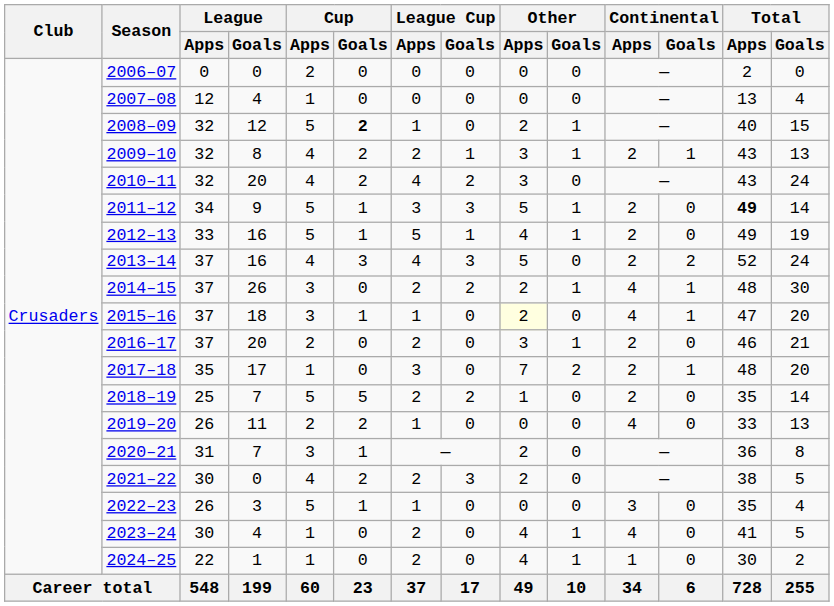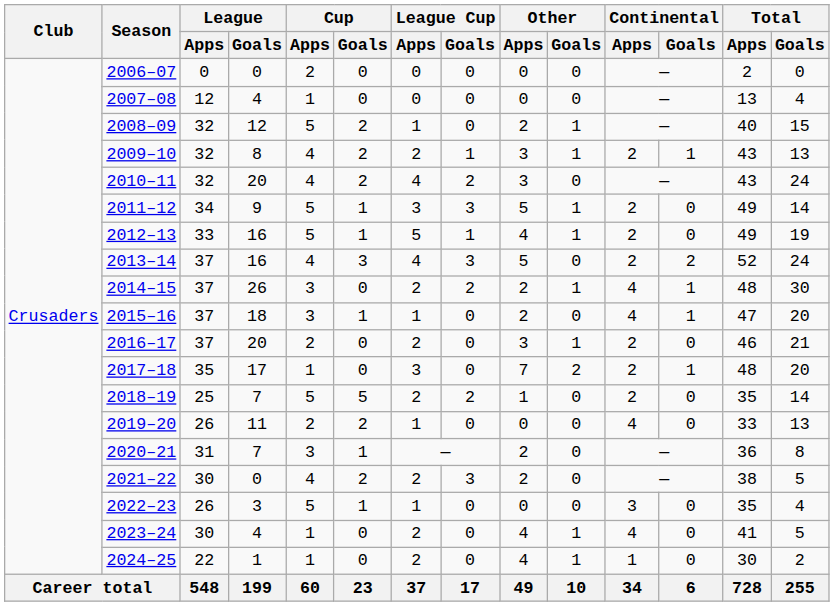2008–09 | Cup / Goals: bold -> normal
2011–12 | Total / Apps: bold -> normal
2015–16 | Other / Apps: lightyellow background -> no background
